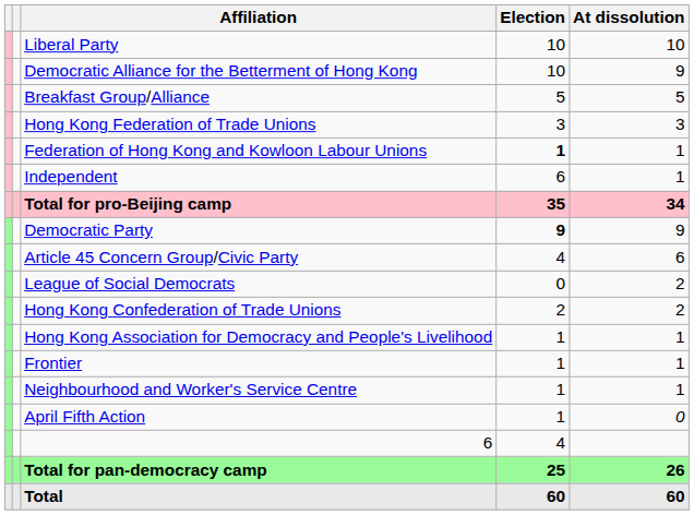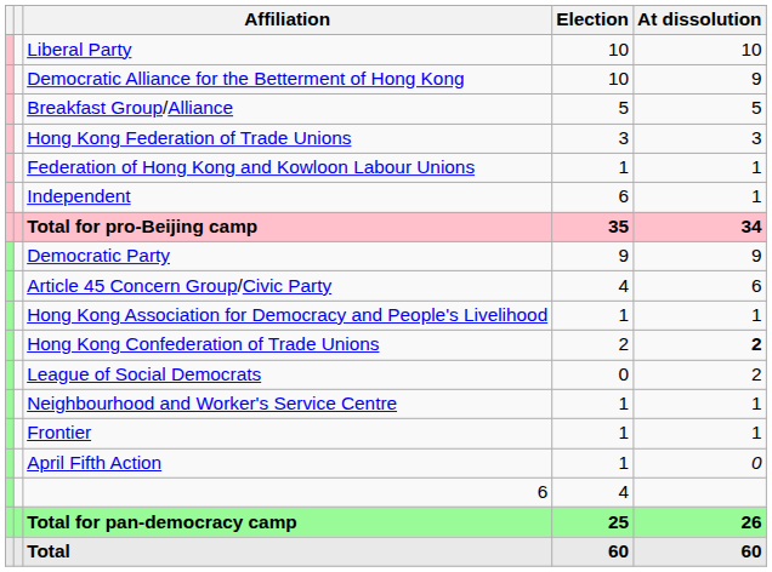Federation of Hong Kong and Kowloon Labour Unions | Election: bold -> normal
Democratic Party | Election: bold -> normal
rows swapped: League of Social Democrats <-> Hong Kong Association for Democracy and People's Livelihood
Hong Kong Confederation of Trade Unions | At dissolution: normal -> bold
rows swapped: Frontier <-> Neighbourhood and Worker's Service Centre
